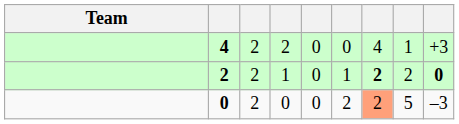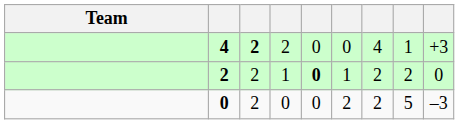row 2 | column 3: normal -> bold
row 3 | column 5: normal -> bold
row 3 | column 7: bold -> normal
row 3 | column 9: bold -> normal
row 4 | column 7: lightsalmon background -> no background
